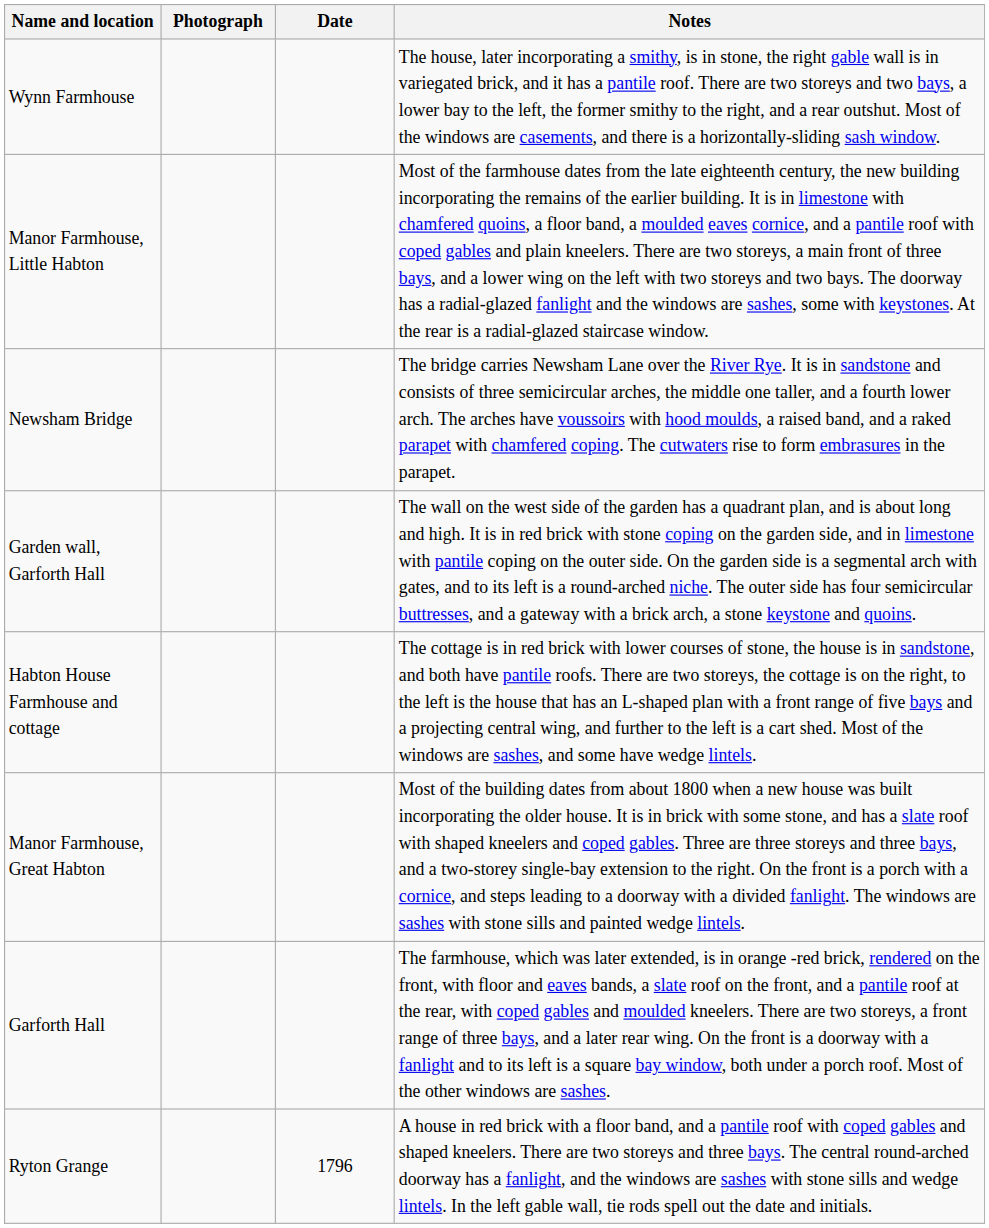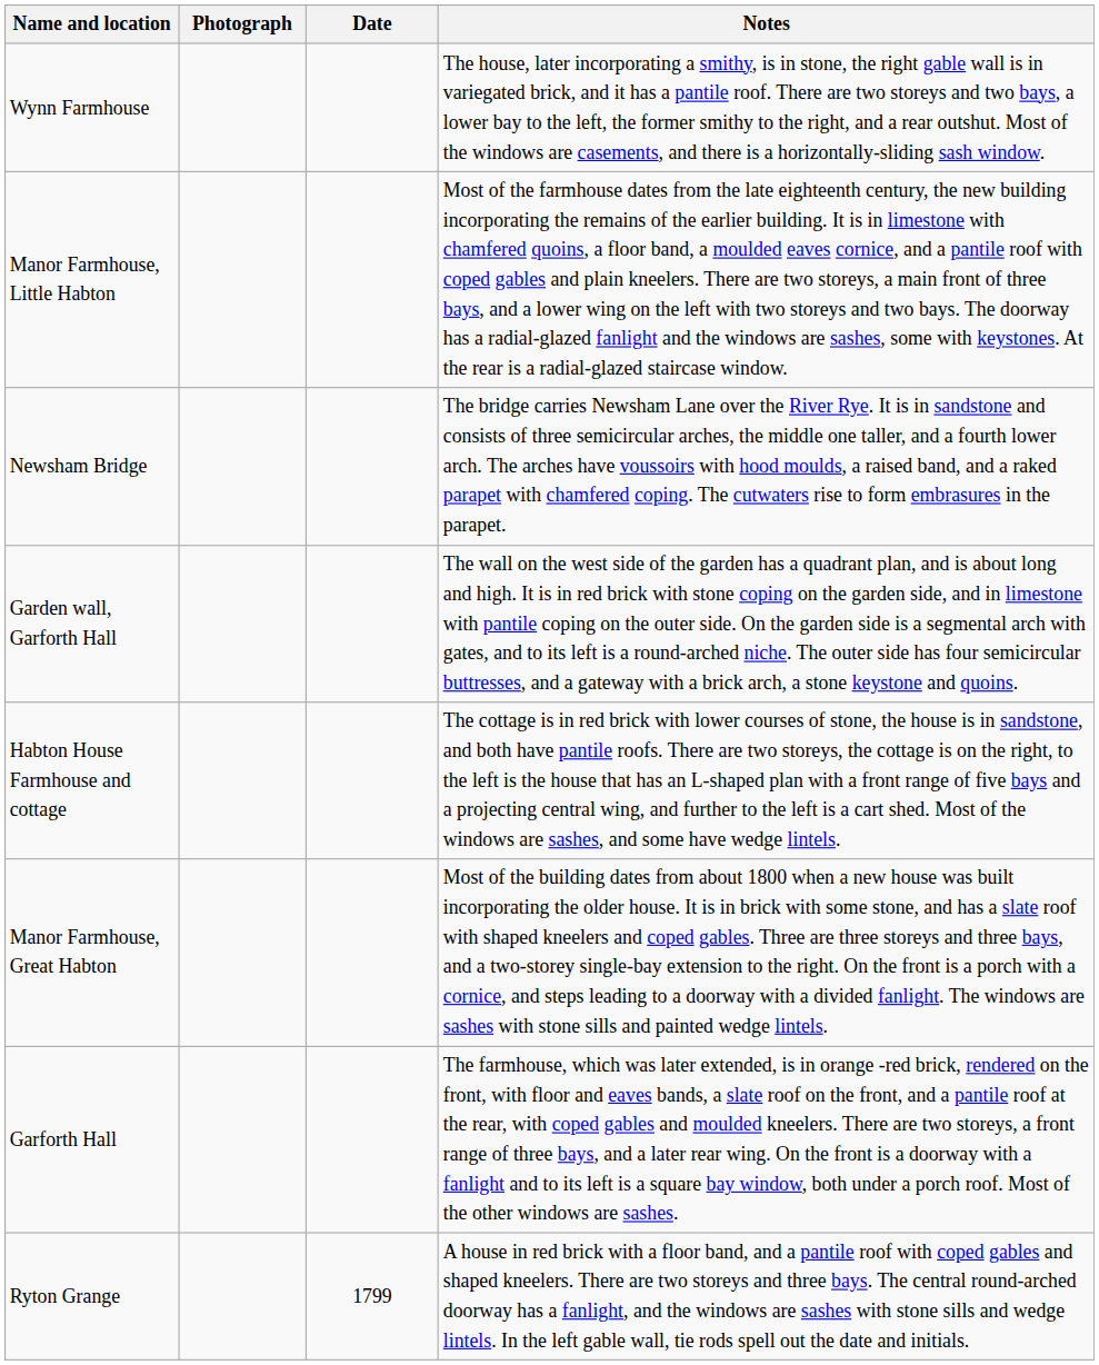Ryton Grange | Date: 1796 -> 1799
